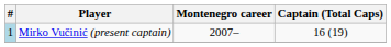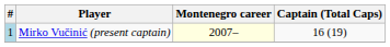Mirko Vučinić (present captain) | Montenegro career: no background -> lightyellow background
